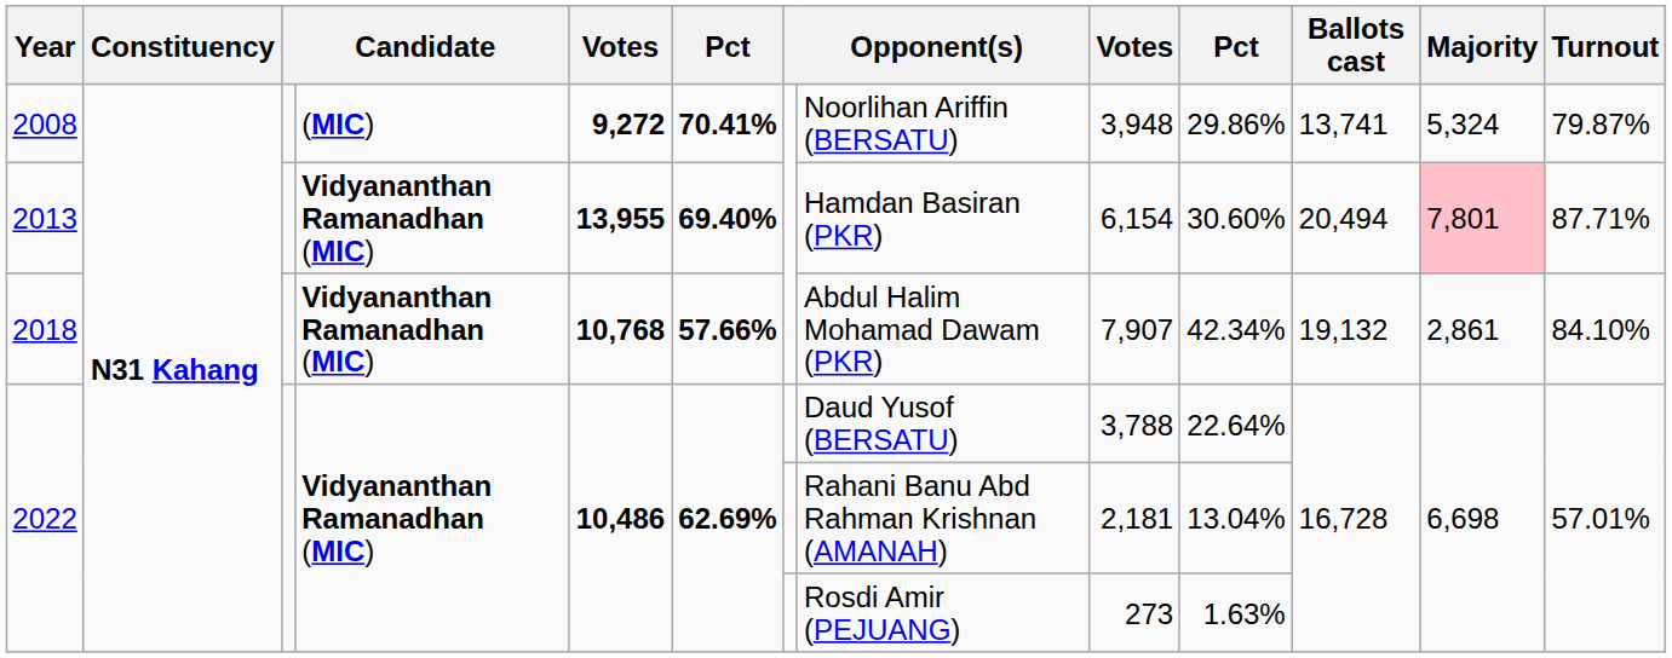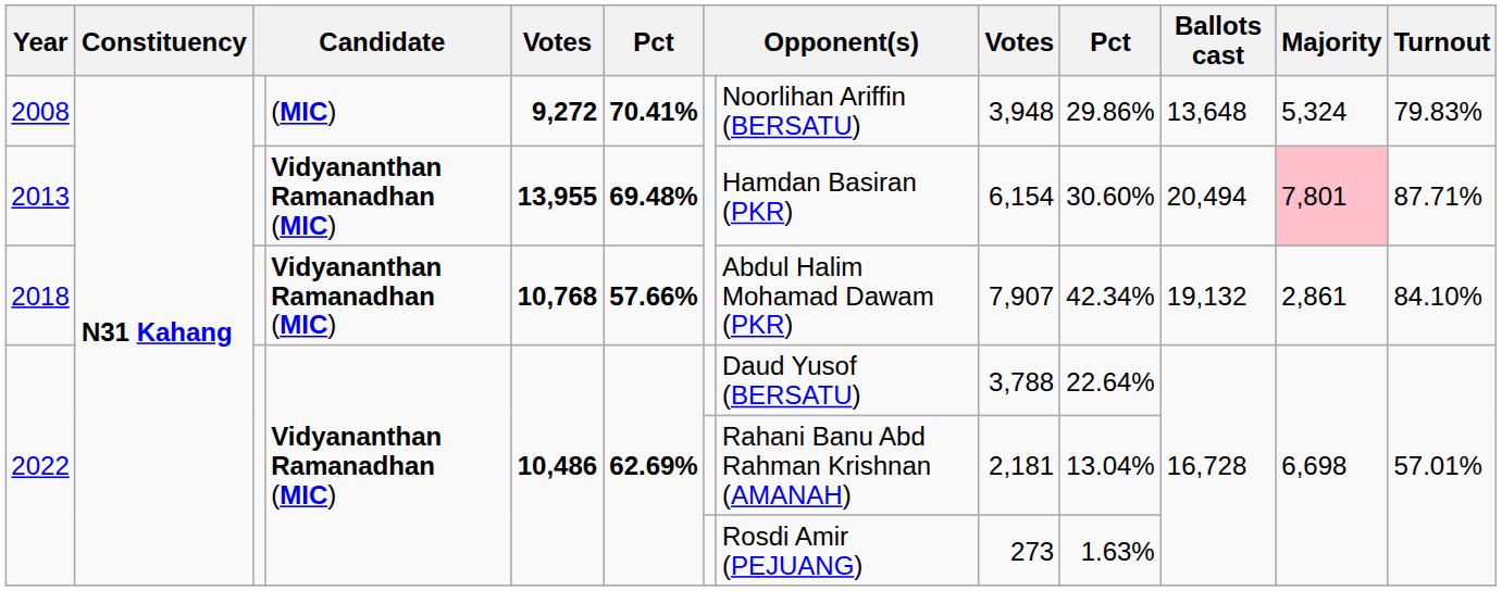2008 | Ballots cast: 13,741 -> 13,648
2008 | Turnout: 79.87% -> 79.83%
2013 | column 6: 69.40% -> 69.48%
